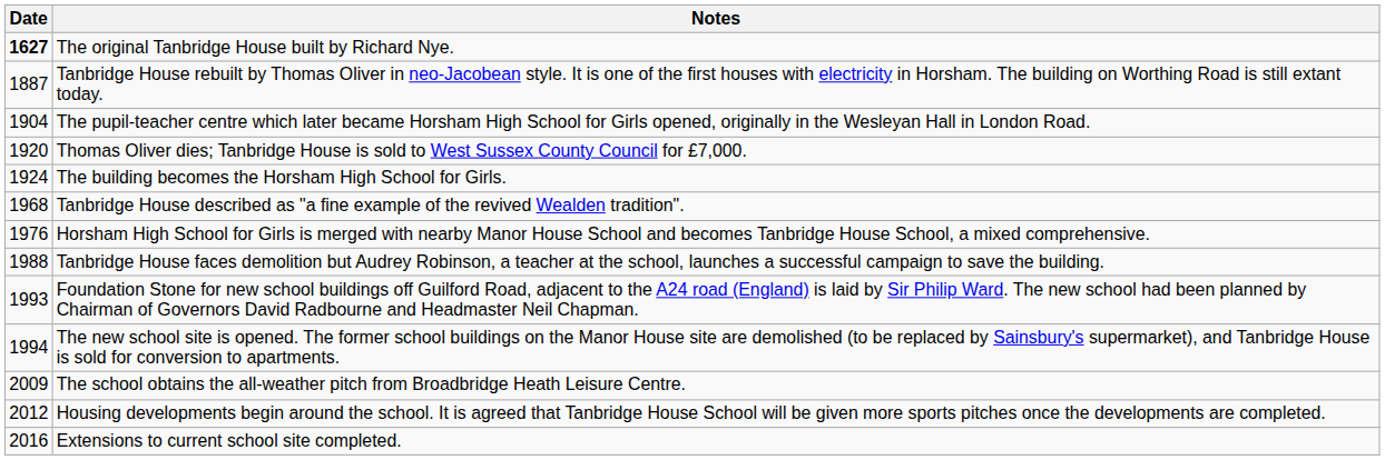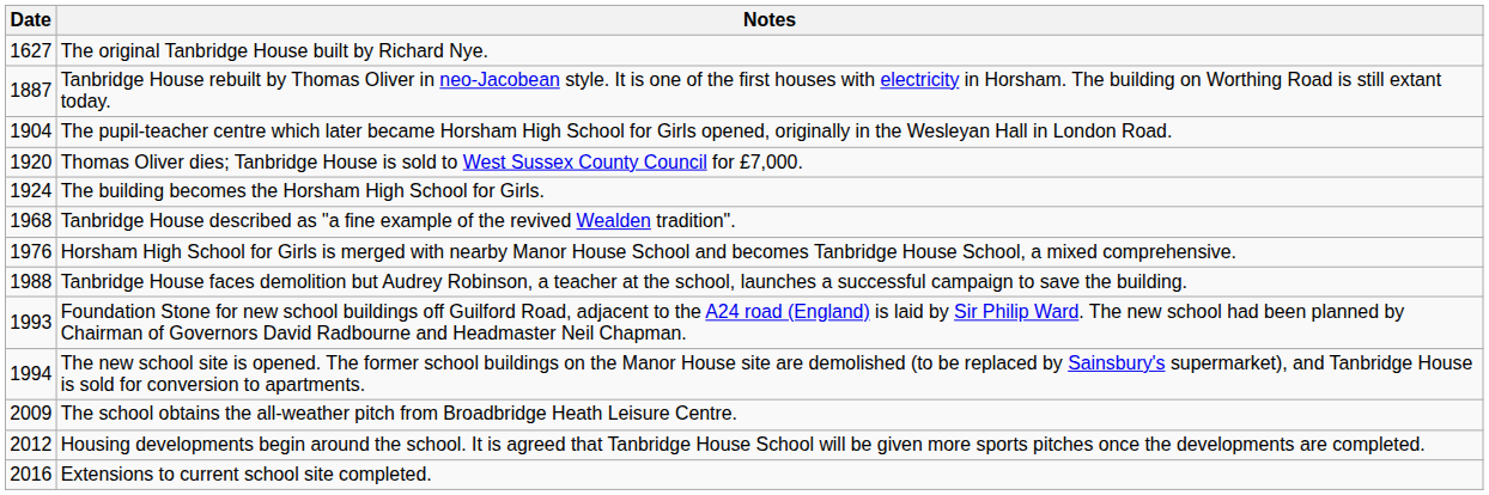The original Tanbridge House built by Richard Nye. | Date: bold -> normal
